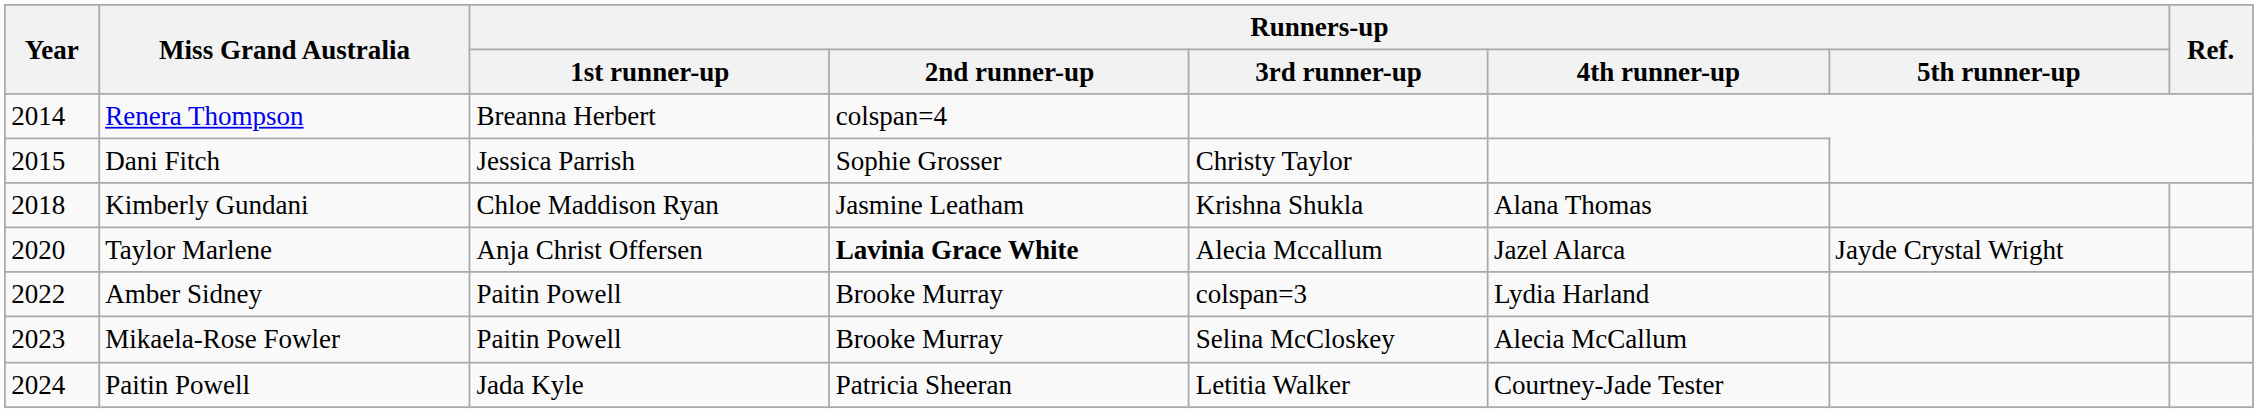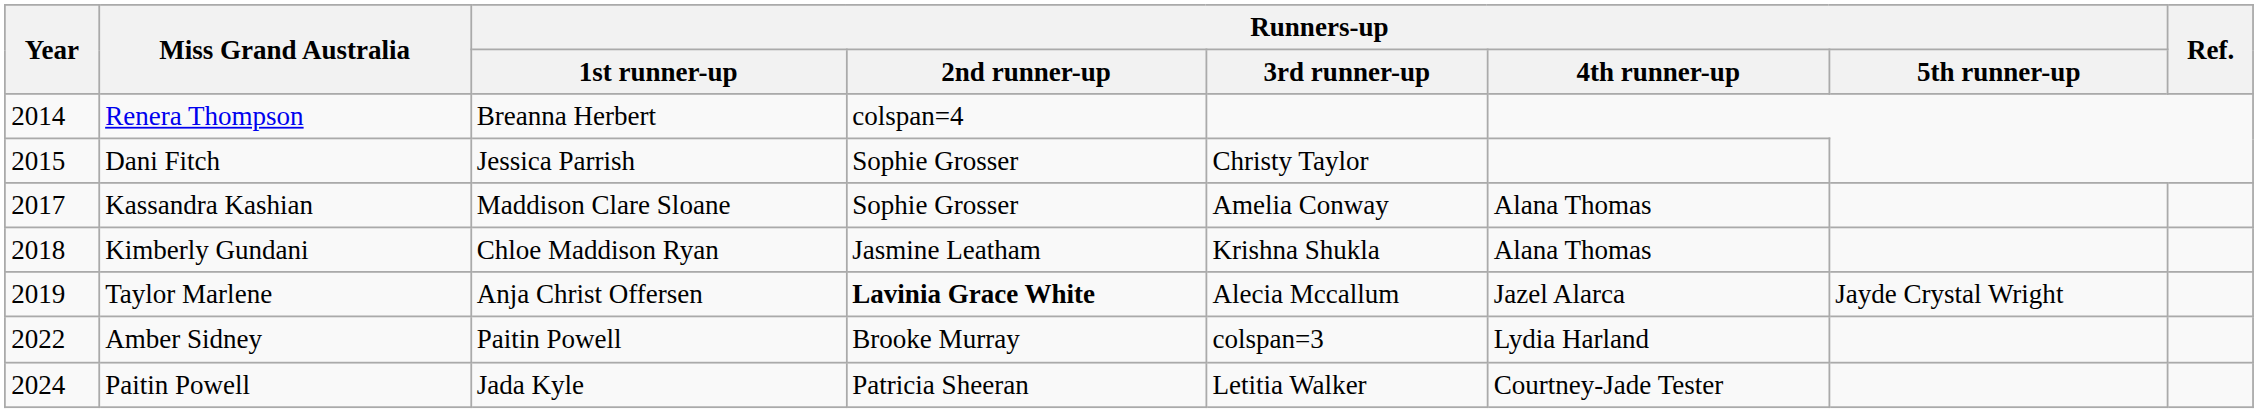+ row: 2017 | Kassandra Kashian | Maddison Clare Sloane | Sophie Grosser | Amelia Conway | Alana Thomas
Taylor Marlene | Year: 2020 -> 2019
- row: 2023 | Mikaela-Rose Fowler | Paitin Powell | Brooke Murray | Selina McCloskey | Alecia McCallum
